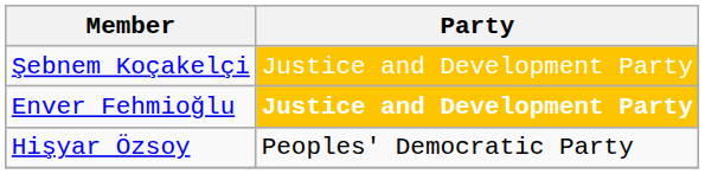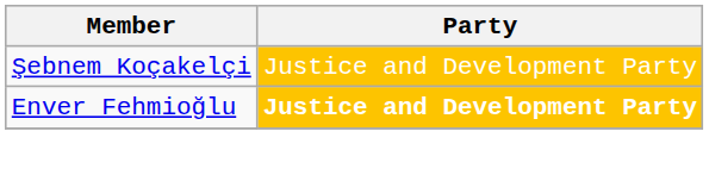- row: Hişyar Özsoy | Peoples' Democratic Party
